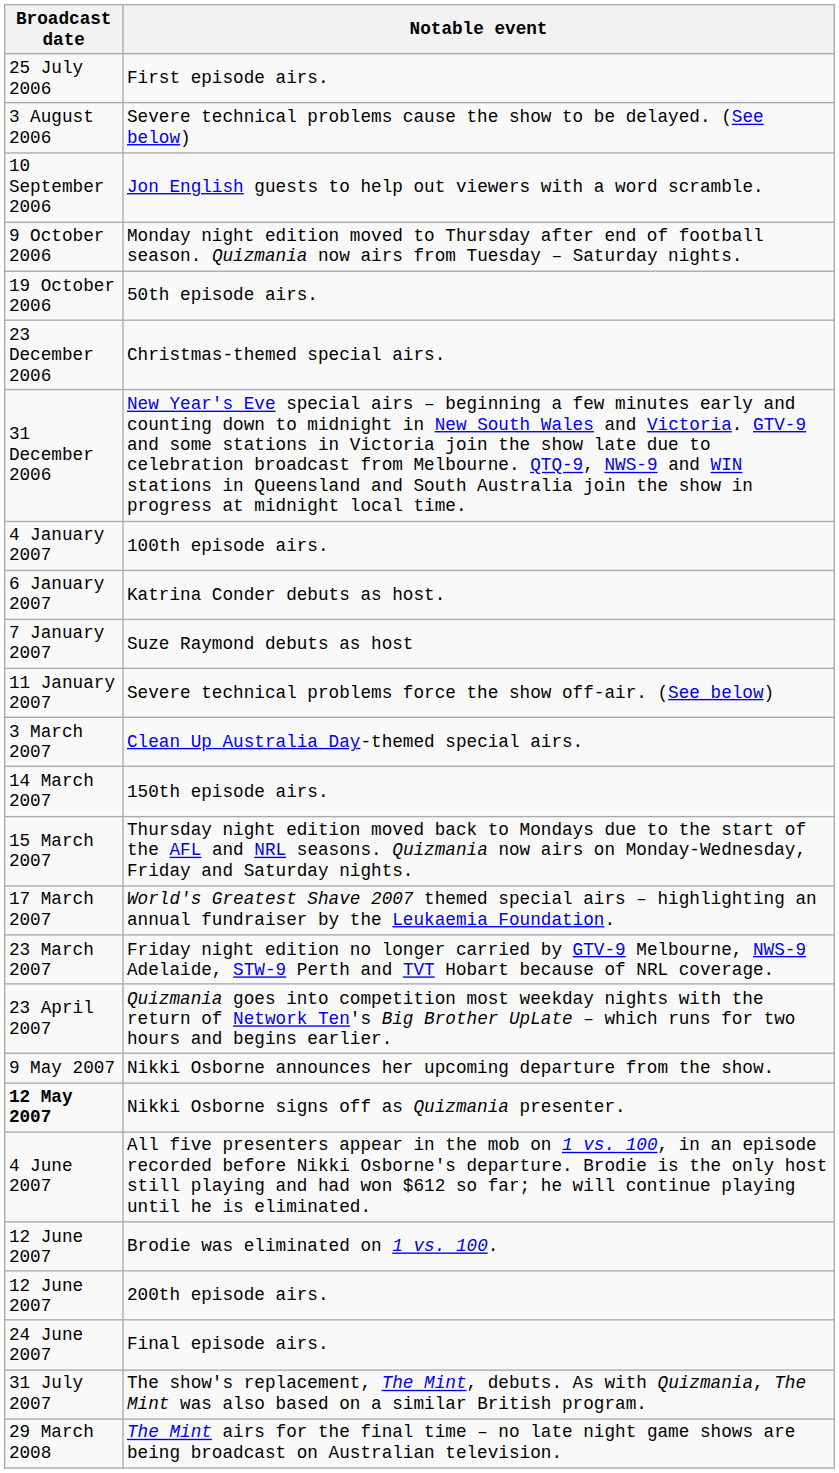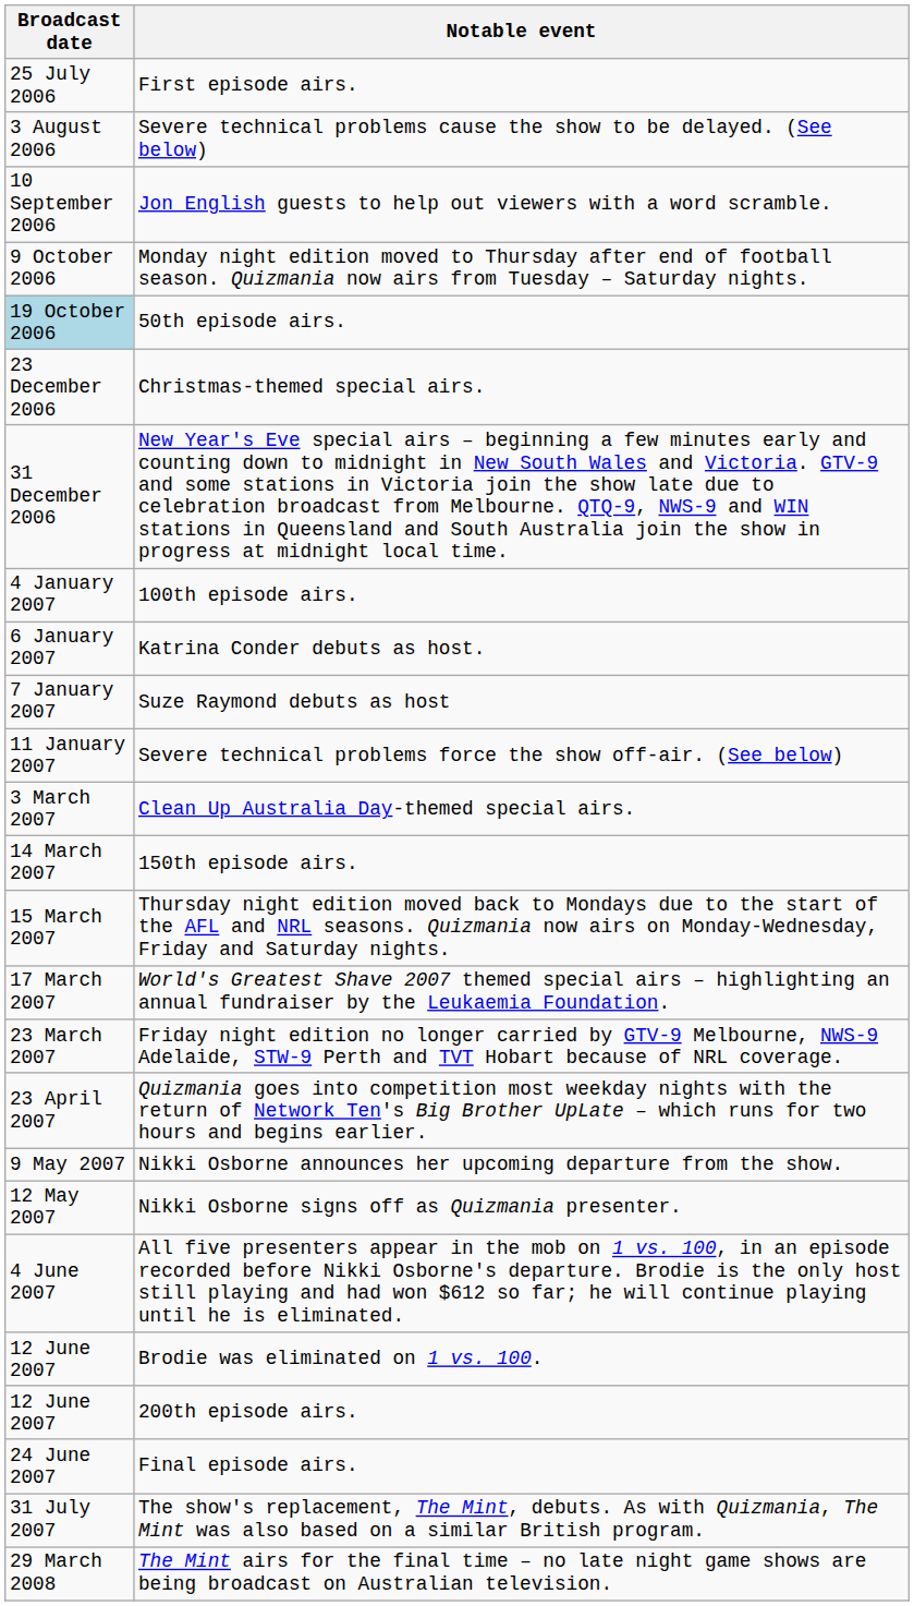50th episode airs. | Broadcast date: no background -> lightblue background
Nikki Osborne signs off as Quizmania presenter. | Broadcast date: bold -> normal
